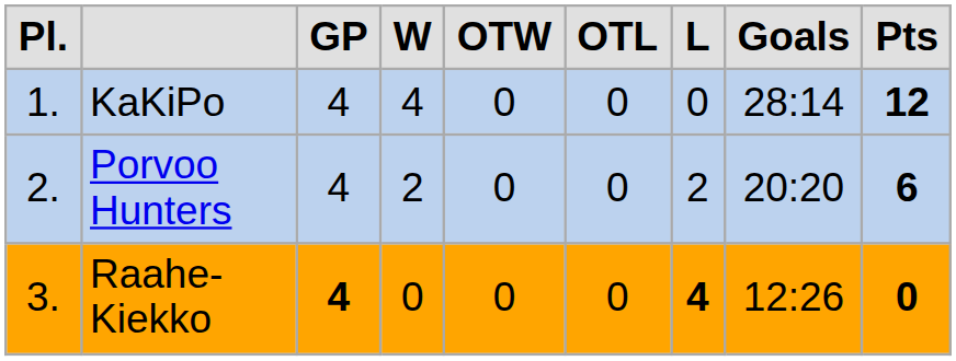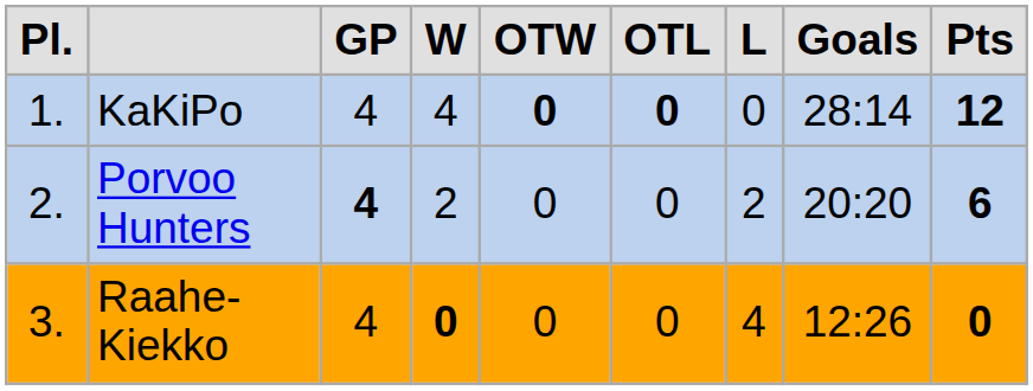KaKiPo | column 5: normal -> bold
KaKiPo | column 6: normal -> bold
Porvoo Hunters | column 3: normal -> bold
Raahe-Kiekko | column 3: bold -> normal
Raahe-Kiekko | column 4: normal -> bold
Raahe-Kiekko | column 7: bold -> normal
